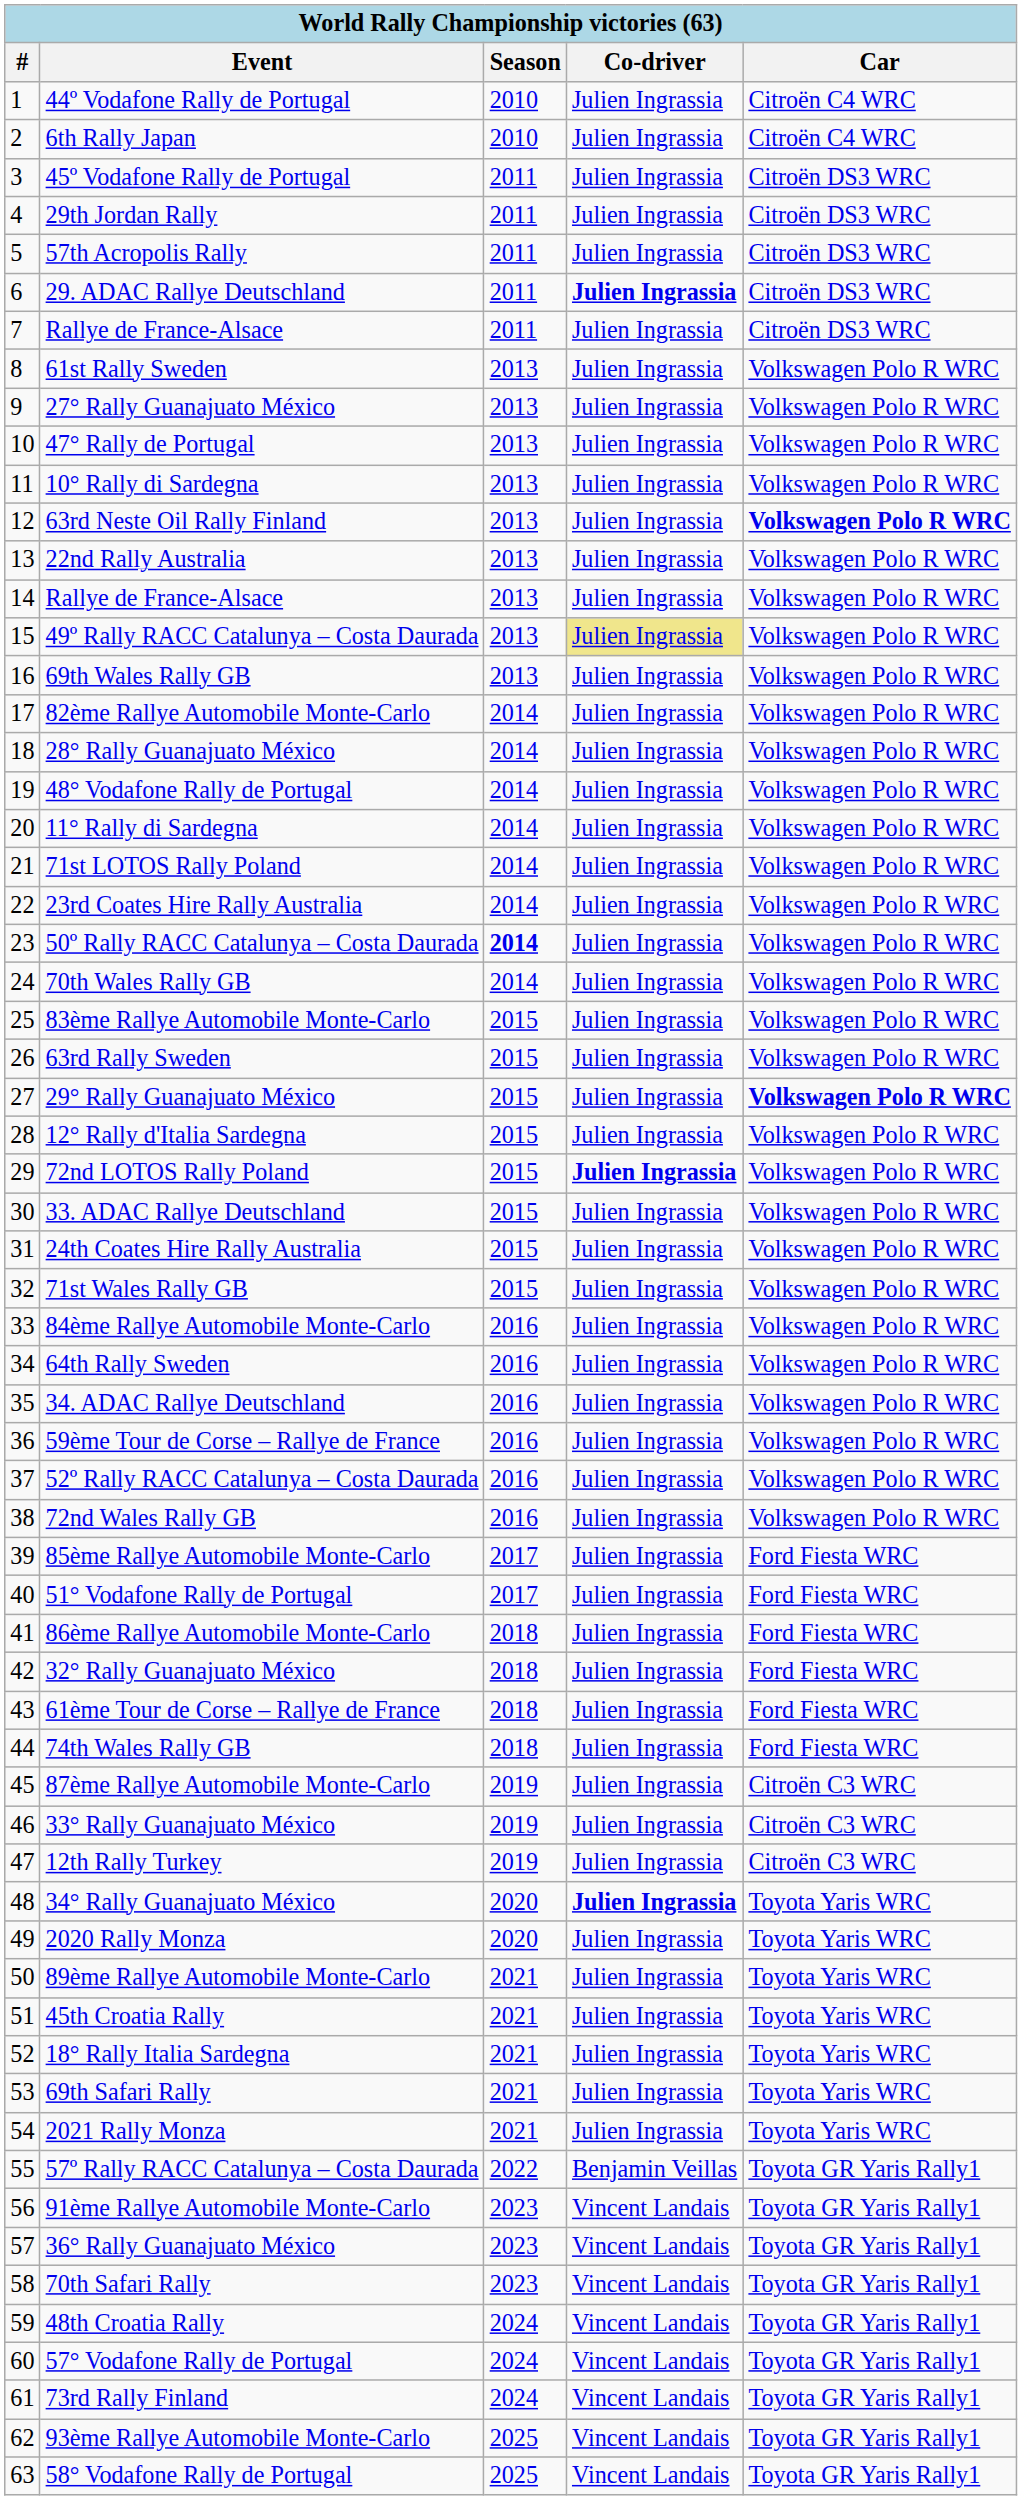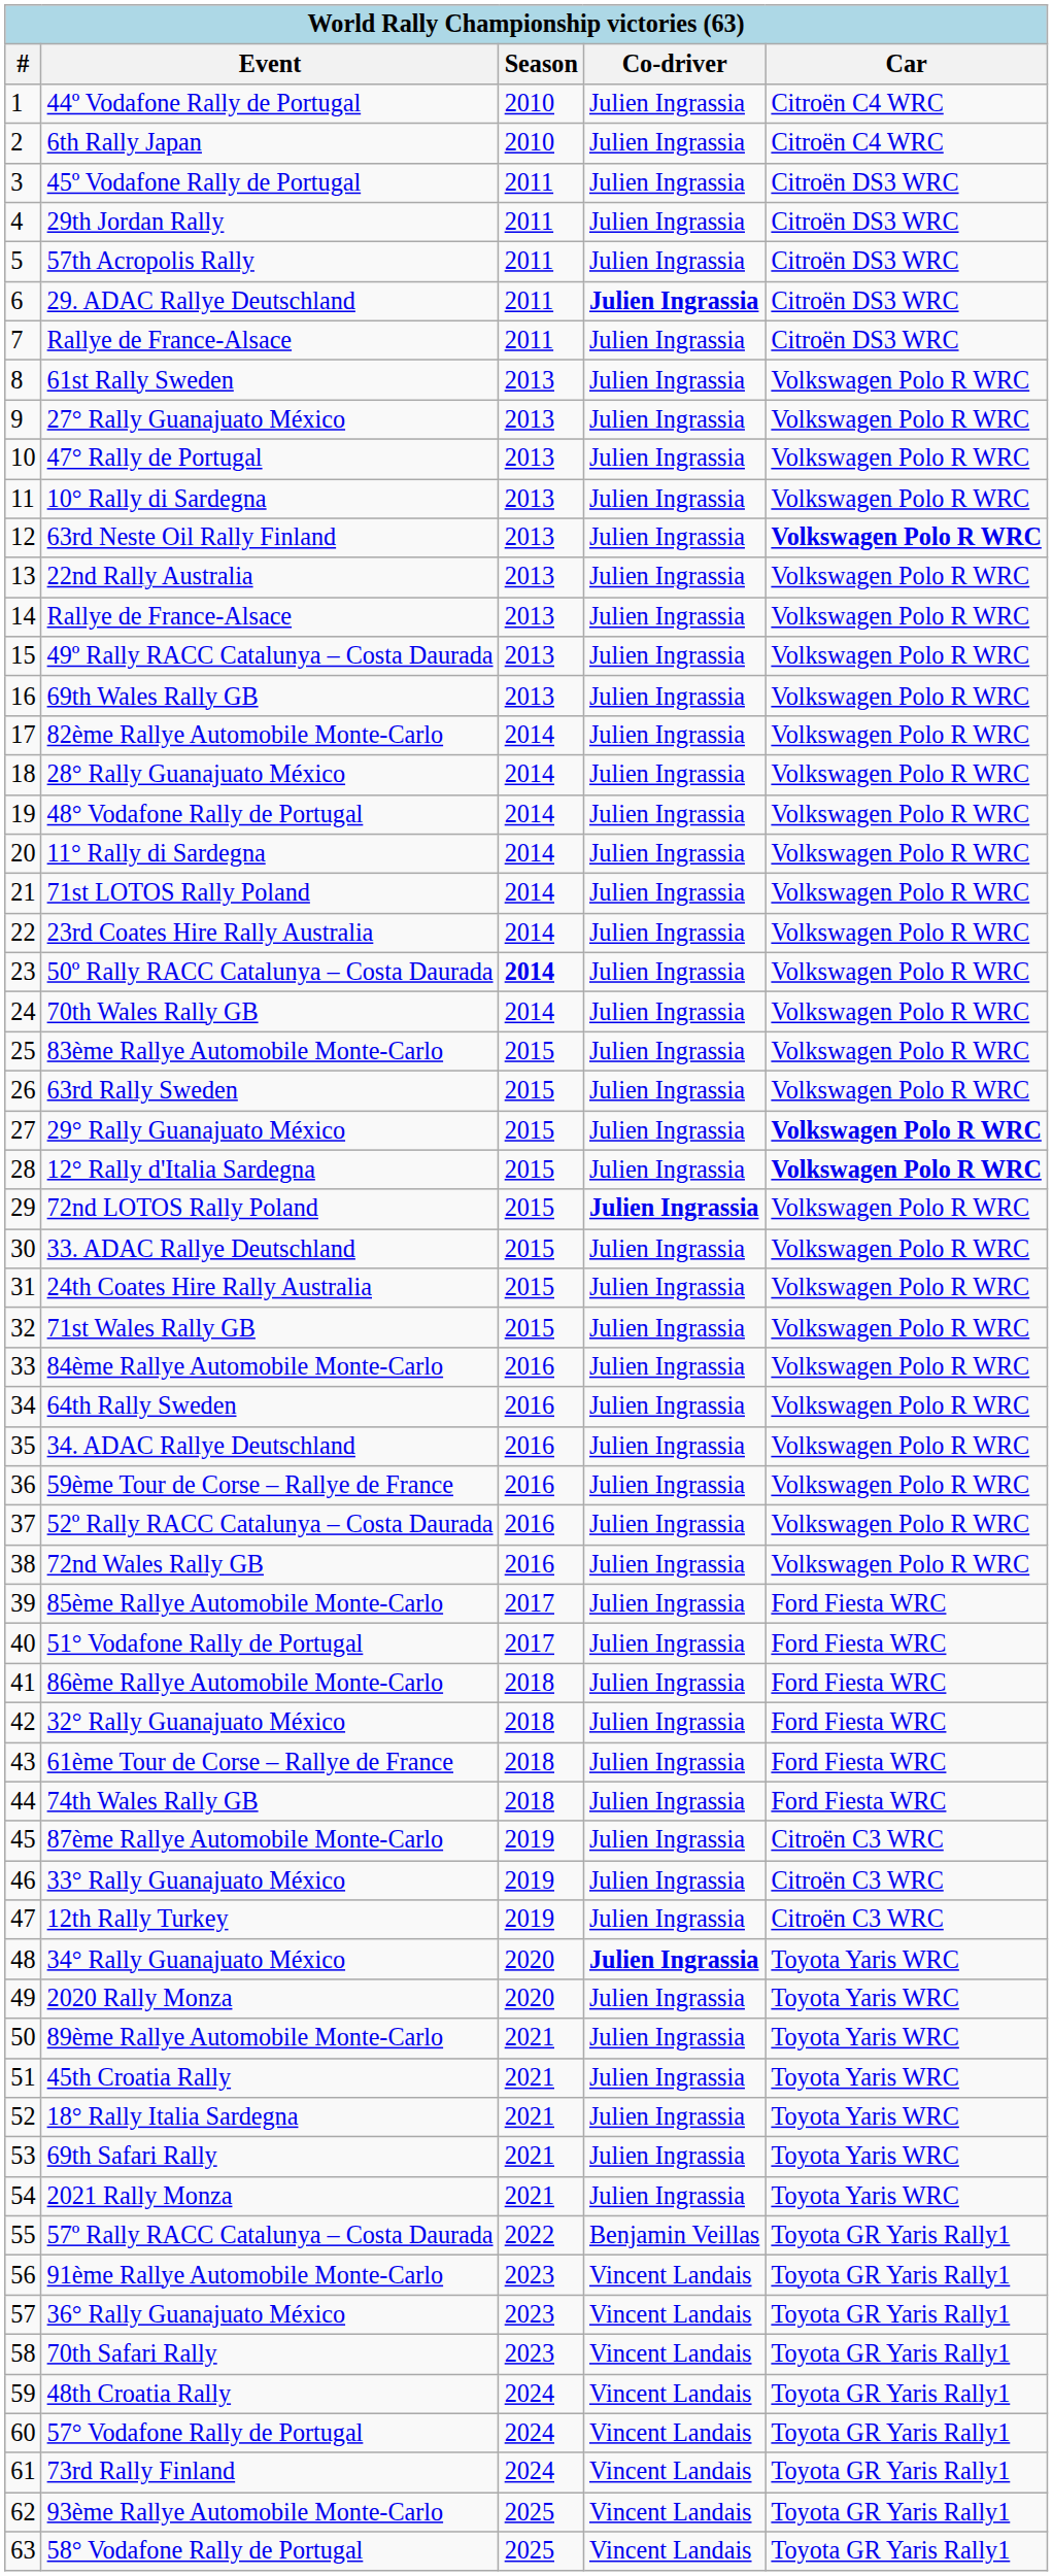49º Rally RACC Catalunya – Costa Daurada | Co-driver: khaki background -> no background
12° Rally d'Italia Sardegna | Car: normal -> bold
